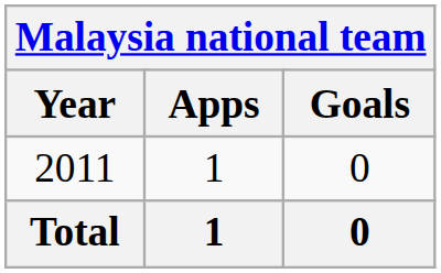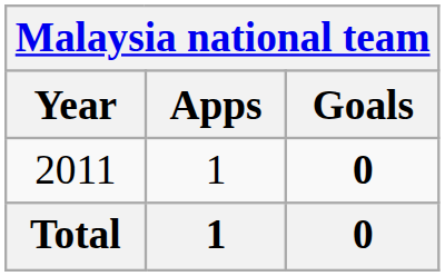2011 | Goals: normal -> bold
